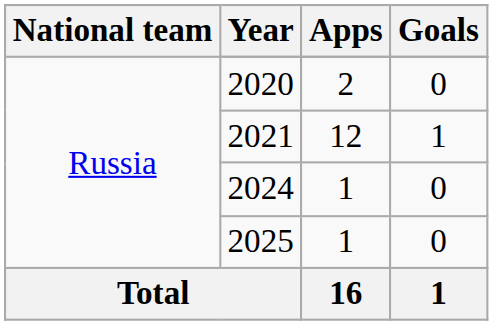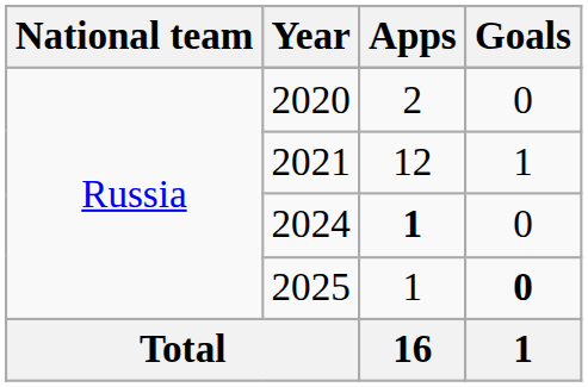2024 | Apps: normal -> bold
2025 | Goals: normal -> bold
